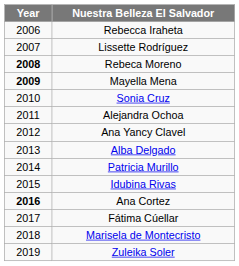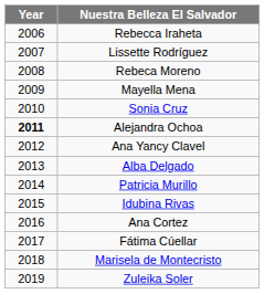Rebeca Moreno | Year: bold -> normal
Mayella Mena | Year: bold -> normal
Alejandra Ochoa | Year: normal -> bold
Ana Cortez | Year: bold -> normal
